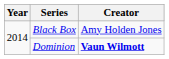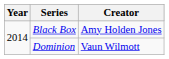Dominion | Creator: bold -> normal
